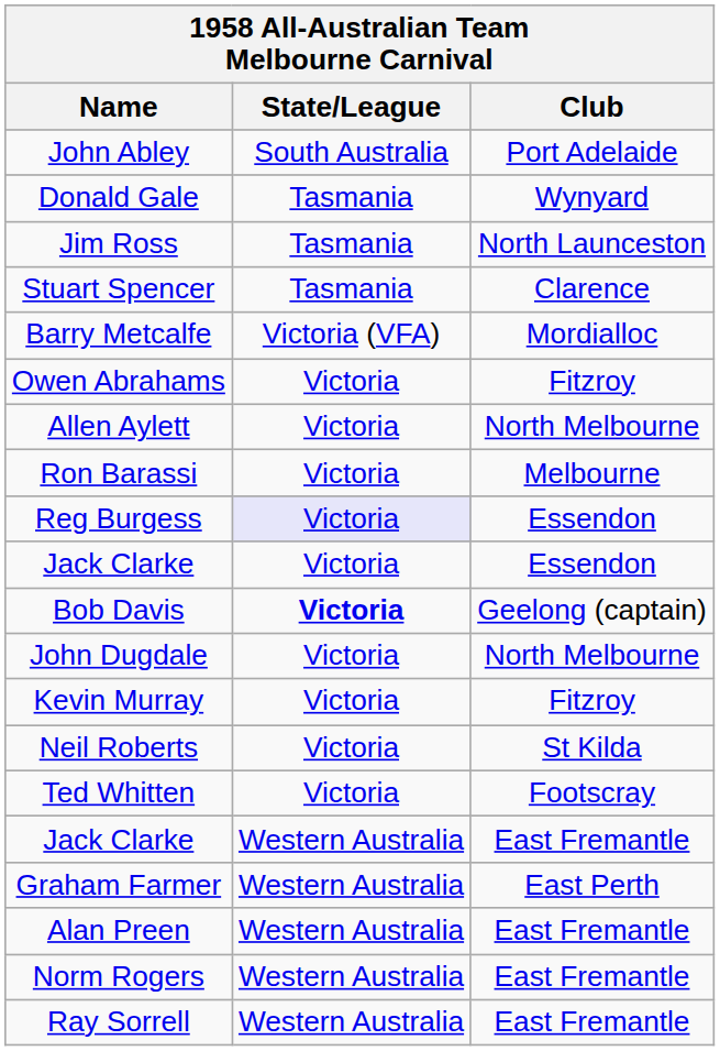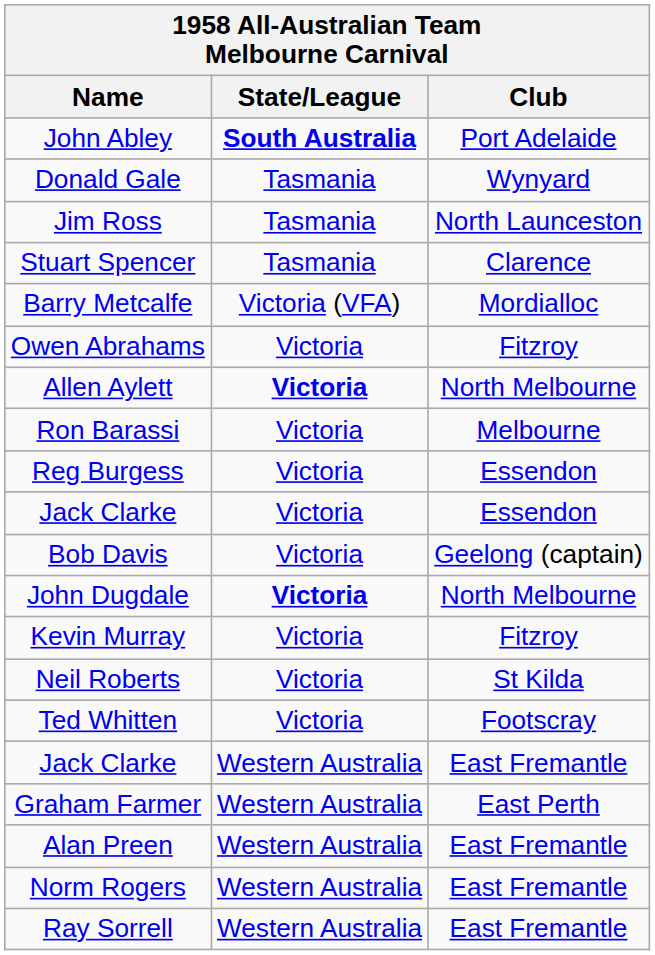John Abley | State/League: normal -> bold
Allen Aylett | State/League: normal -> bold
Reg Burgess | State/League: lavender background -> no background
Bob Davis | State/League: bold -> normal
John Dugdale | State/League: normal -> bold
